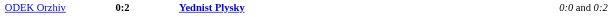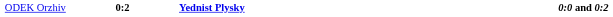ODEK Orzhiv | column 4: normal -> bold
